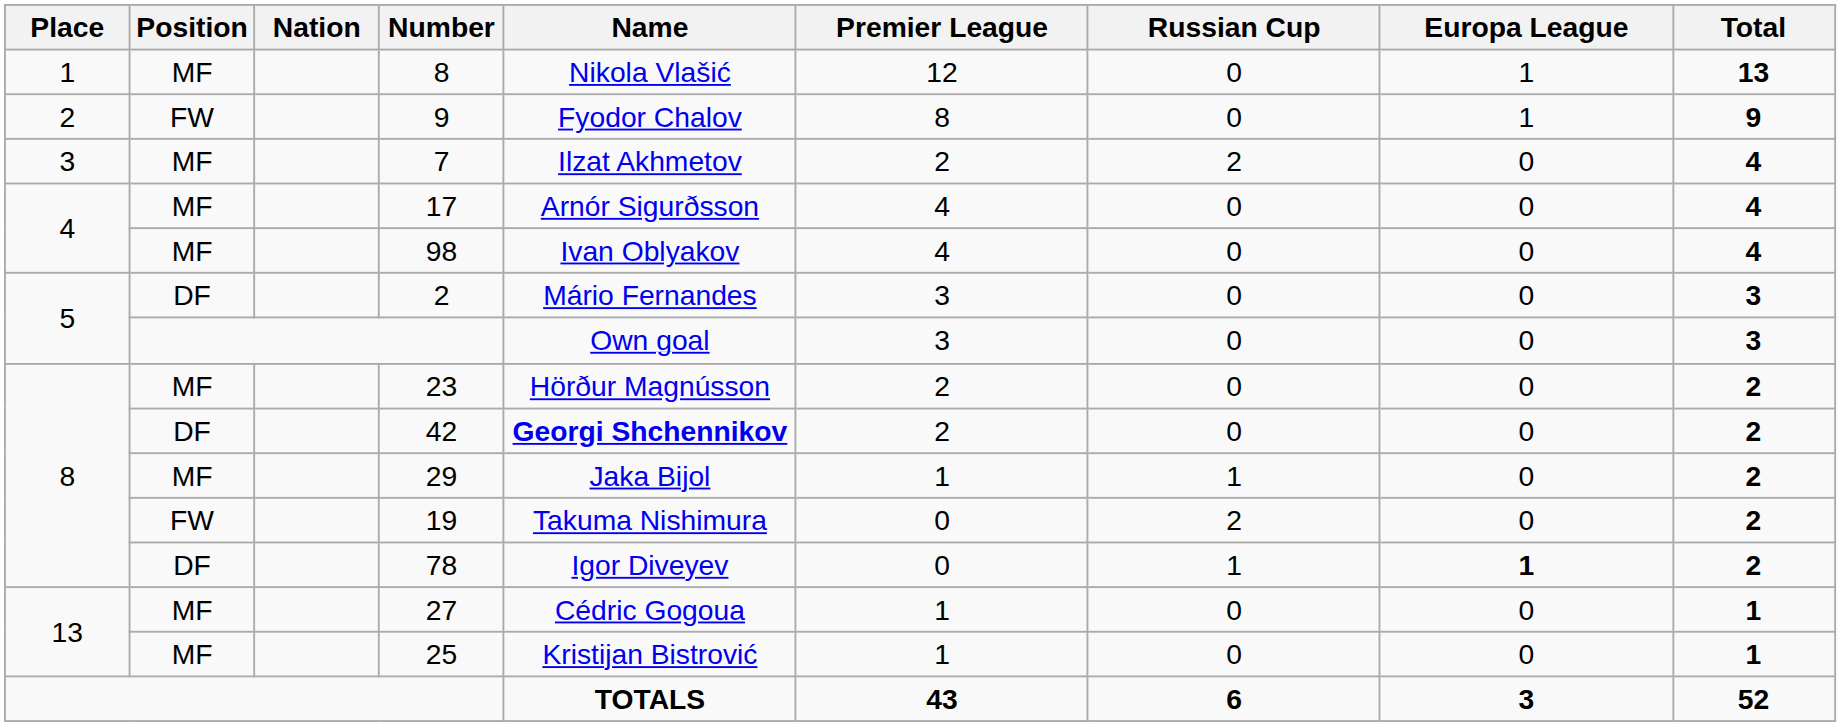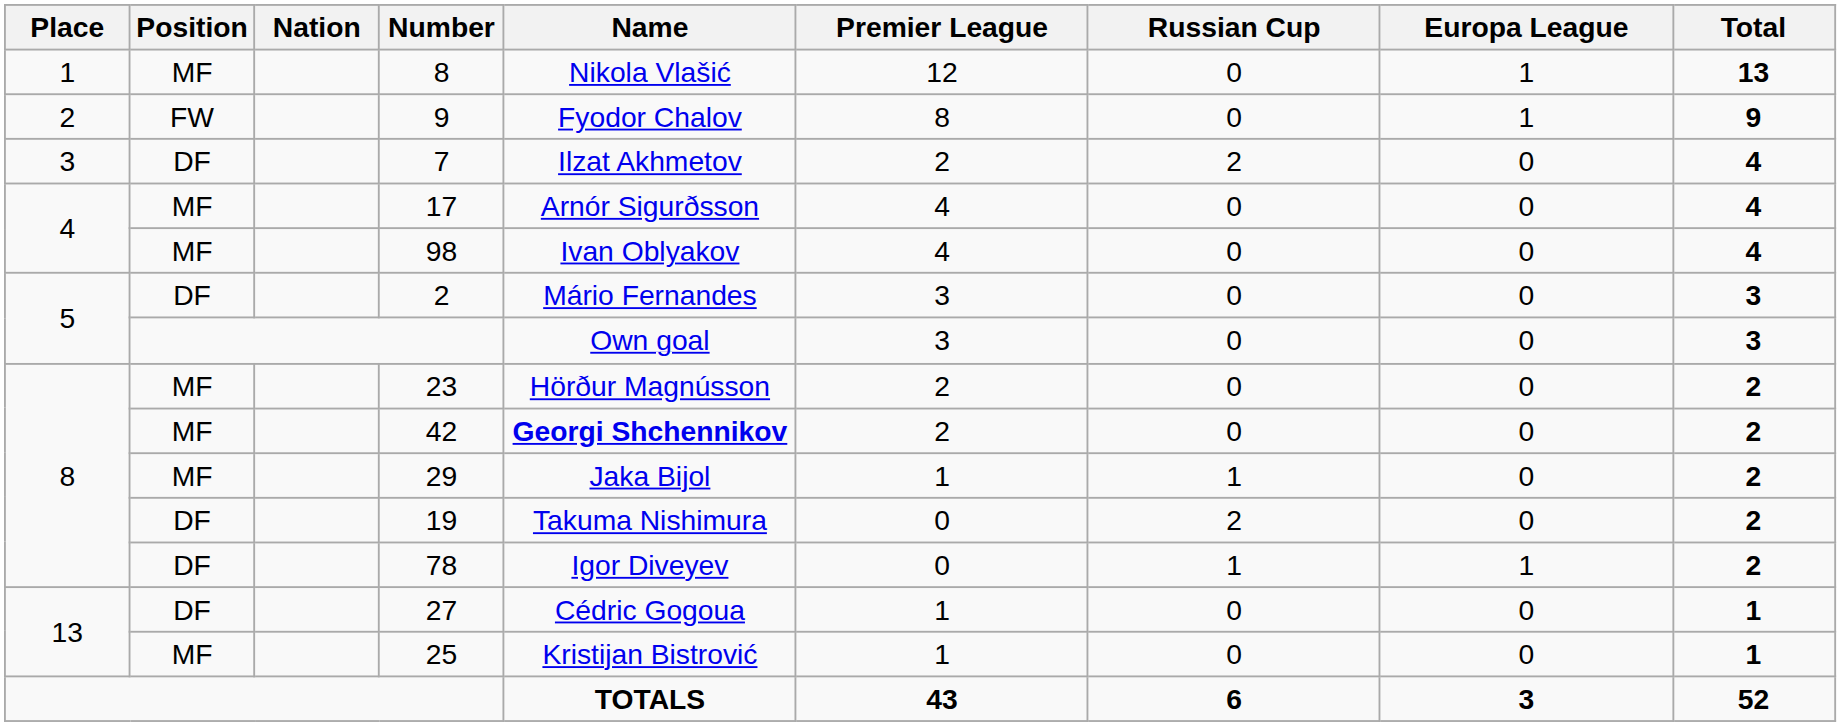7 | Position: MF -> DF
42 | Position: DF -> MF
19 | Position: FW -> DF
78 | Europa League: bold -> normal
27 | Position: MF -> DF
